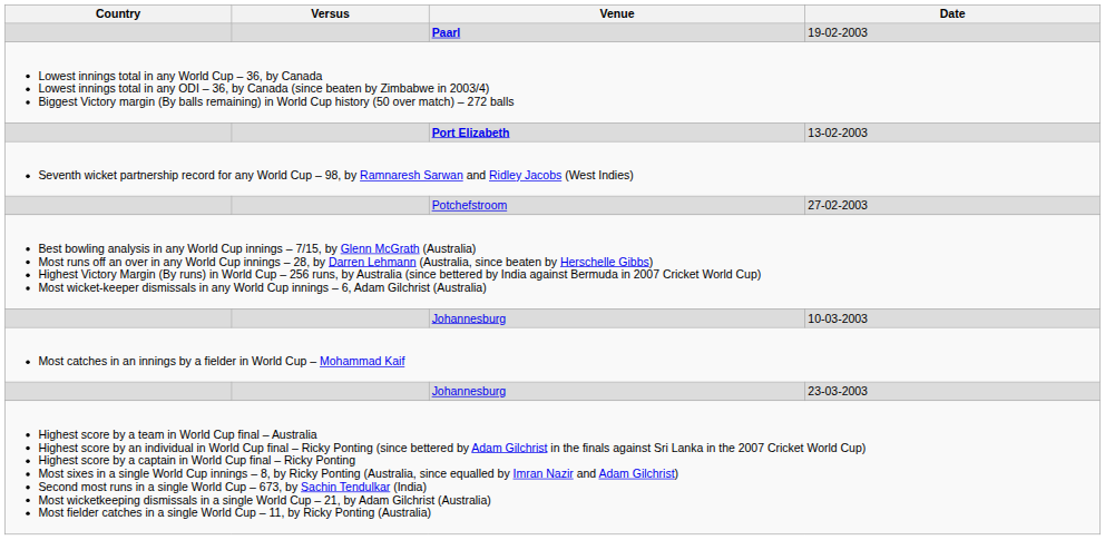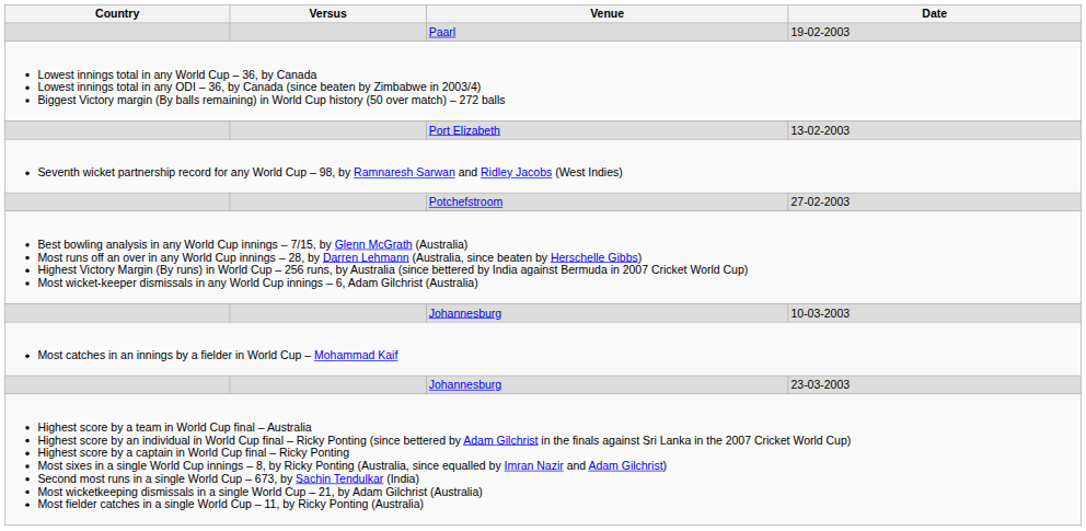19-02-2003 | Venue: bold -> normal
13-02-2003 | Venue: bold -> normal
